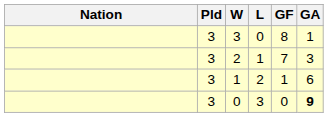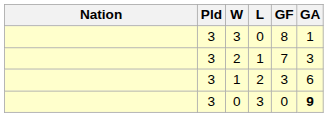row 4 | GF: 1 -> 3
